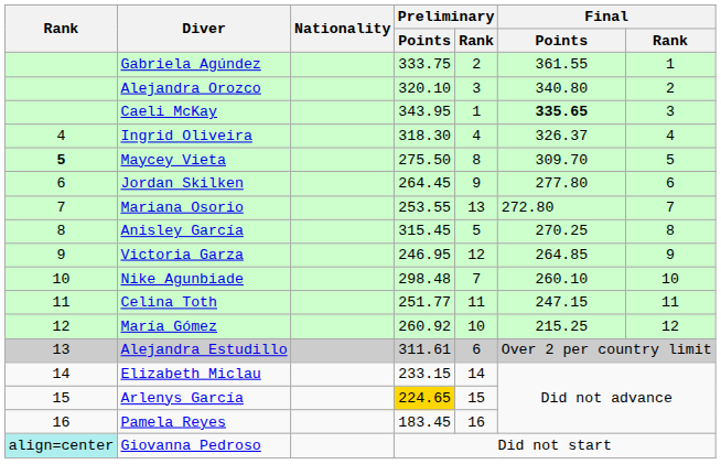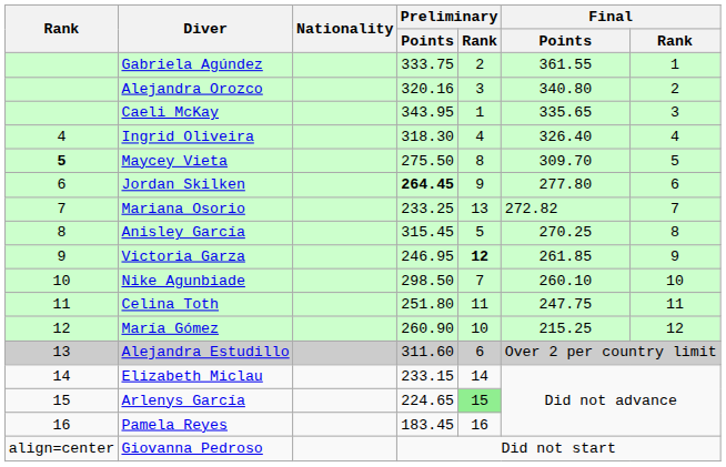Alejandra Orozco | Preliminary / Points: 320.10 -> 320.16
Caeli McKay | Final / Points: bold -> normal
Ingrid Oliveira | Final / Points: 326.37 -> 326.40
Jordan Skilken | Preliminary / Points: normal -> bold
Mariana Osorio | Preliminary / Points: 253.55 -> 233.25
Mariana Osorio | Final / Points: 272.80 -> 272.82
Victoria Garza | Preliminary / Rank: normal -> bold
Victoria Garza | Final / Points: 264.85 -> 261.85
Nike Agunbiade | Preliminary / Points: 298.48 -> 298.50
Celina Toth | Preliminary / Points: 251.77 -> 251.80
Celina Toth | Final / Points: 247.15 -> 247.75
María Gómez | Preliminary / Points: 260.92 -> 260.90
Alejandra Estudillo | Preliminary / Points: 311.61 -> 311.60
Arlenys García | Preliminary / Points: gold background -> no background
Arlenys García | Preliminary / Rank: no background -> lightgreen background
Giovanna Pedroso | Rank: paleturquoise background -> no background
